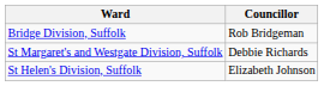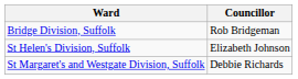rows swapped: St Helen's Division, Suffolk <-> St Margaret's and Westgate Division, Suffolk
